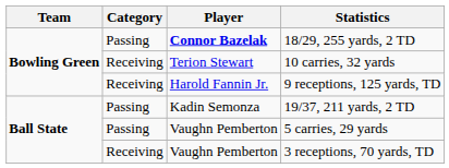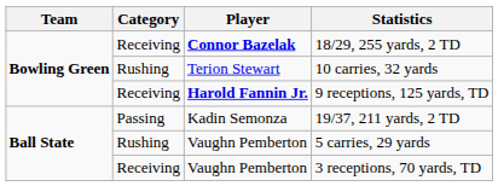18/29, 255 yards, 2 TD | Category: Passing -> Receiving
10 carries, 32 yards | Category: Receiving -> Rushing
9 receptions, 125 yards, TD | Player: normal -> bold
5 carries, 29 yards | Category: Passing -> Rushing
